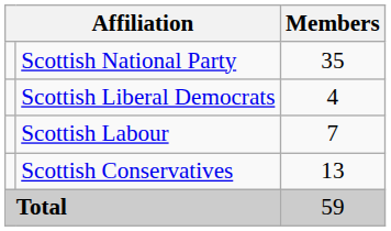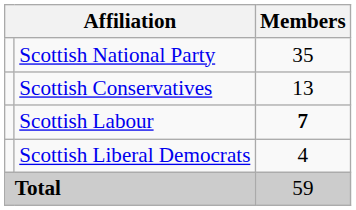rows swapped: Scottish Conservatives <-> Scottish Liberal Democrats
Scottish Labour | Members: normal -> bold
